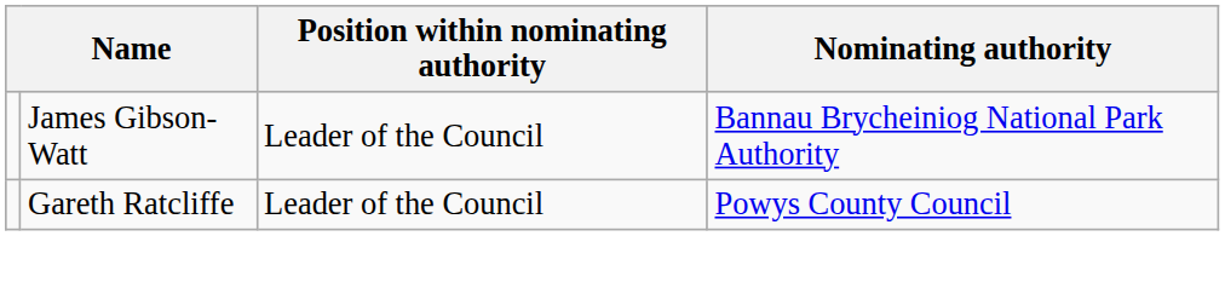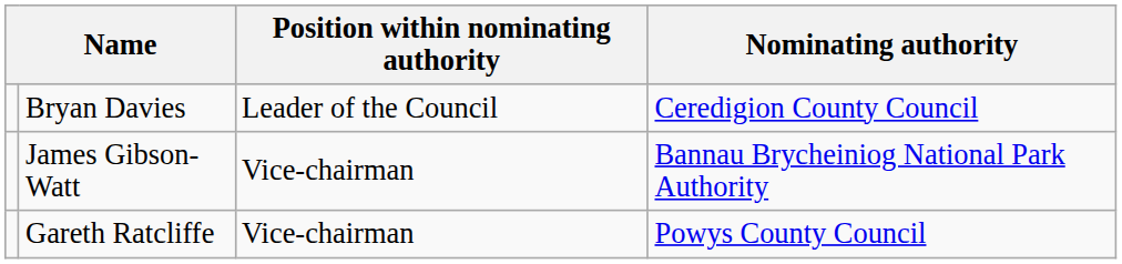+ row: Bryan Davies | Leader of the Council | Ceredigion County Council
James Gibson-Watt | Position within nominating authority: Leader of the Council -> Vice-chairman
Gareth Ratcliffe | Position within nominating authority: Leader of the Council -> Vice-chairman
